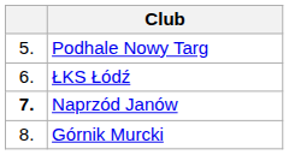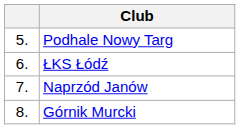Naprzód Janów | column 1: bold -> normal
